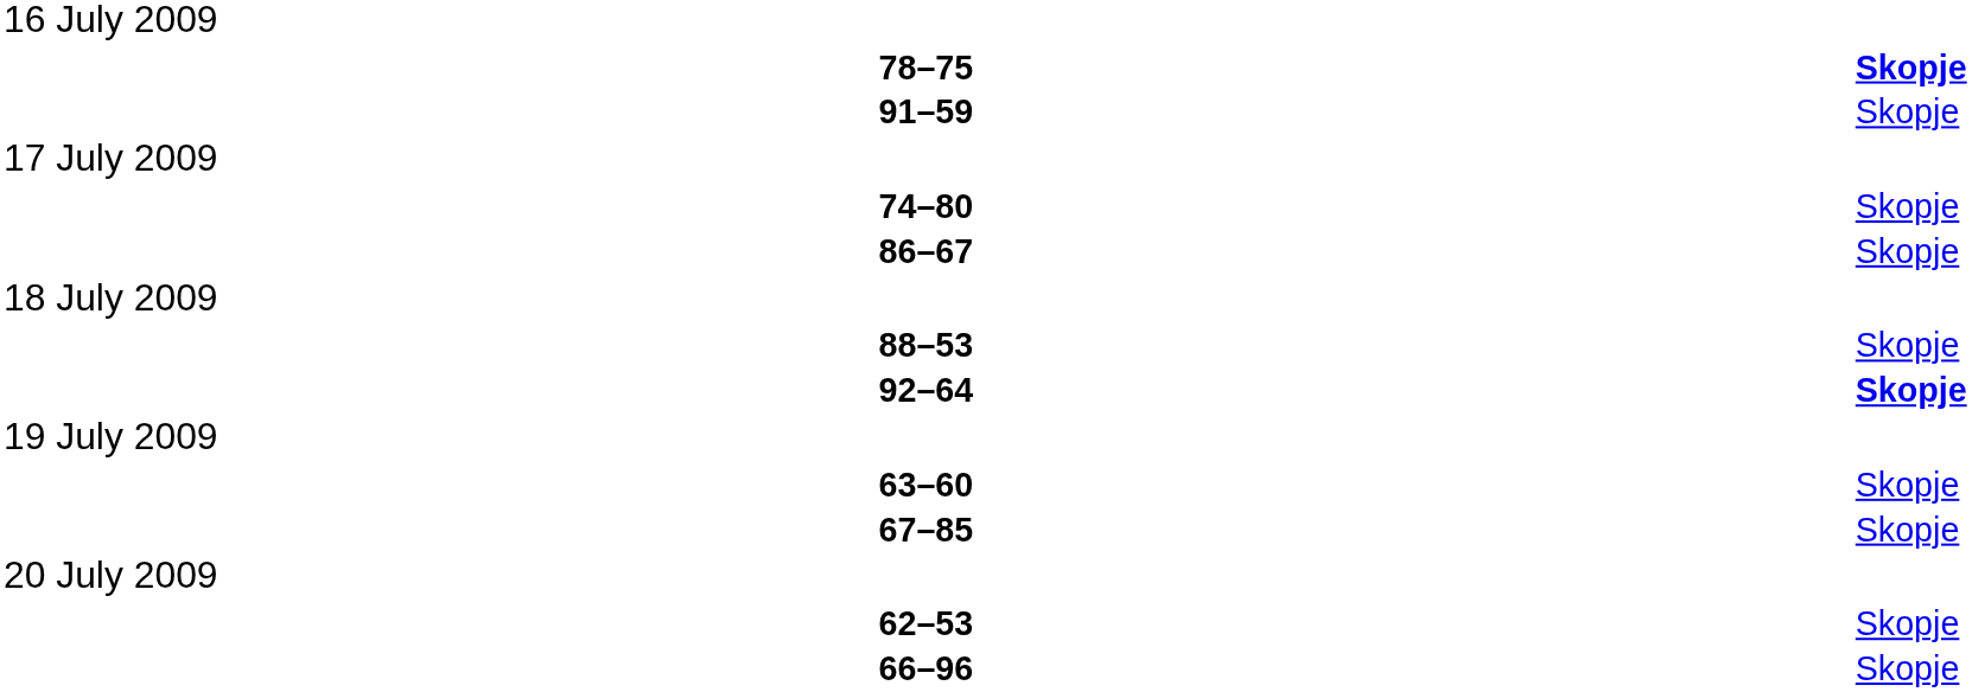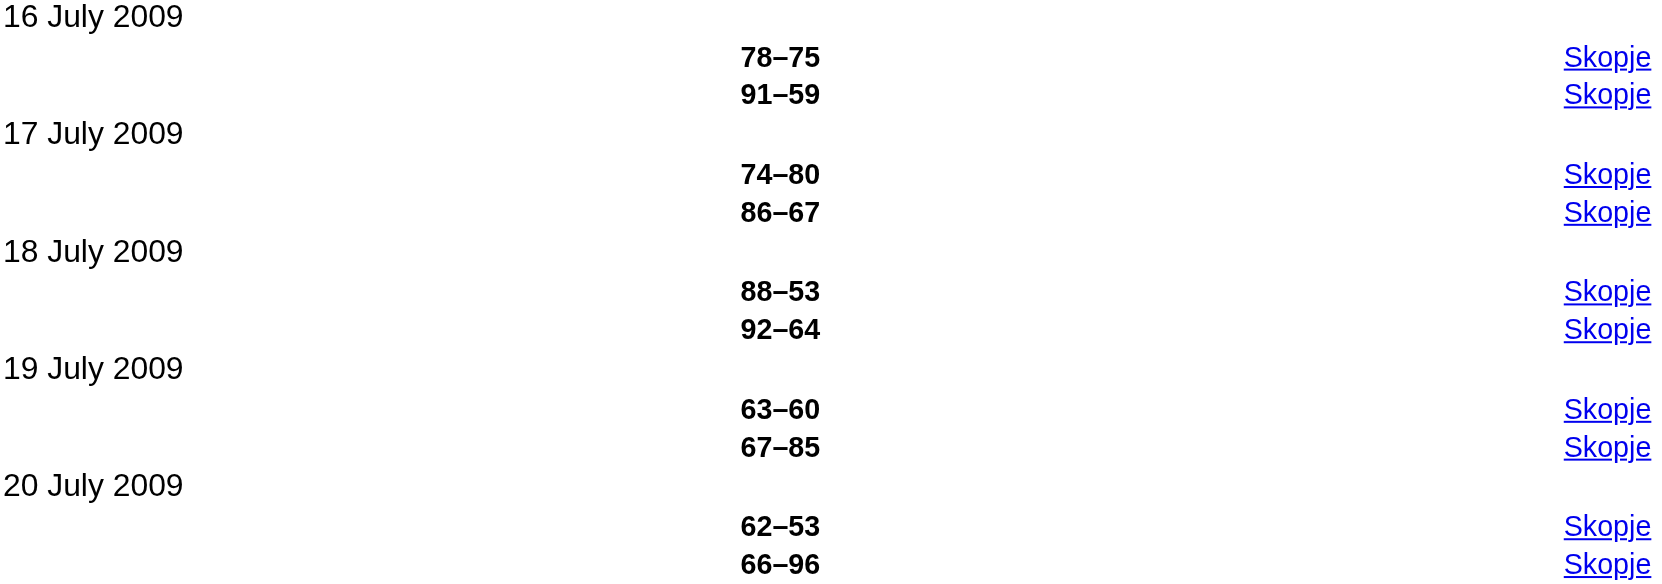78–75 | column 3: bold -> normal
92–64 | column 3: bold -> normal
